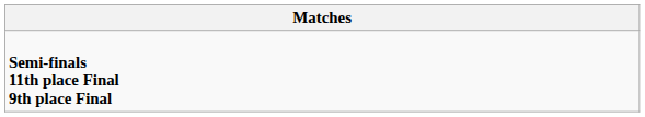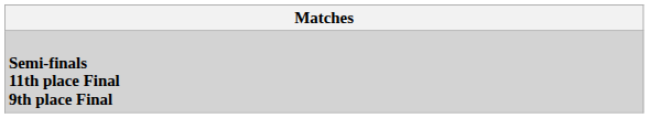row 2 | column 1: no background -> lightgrey background
